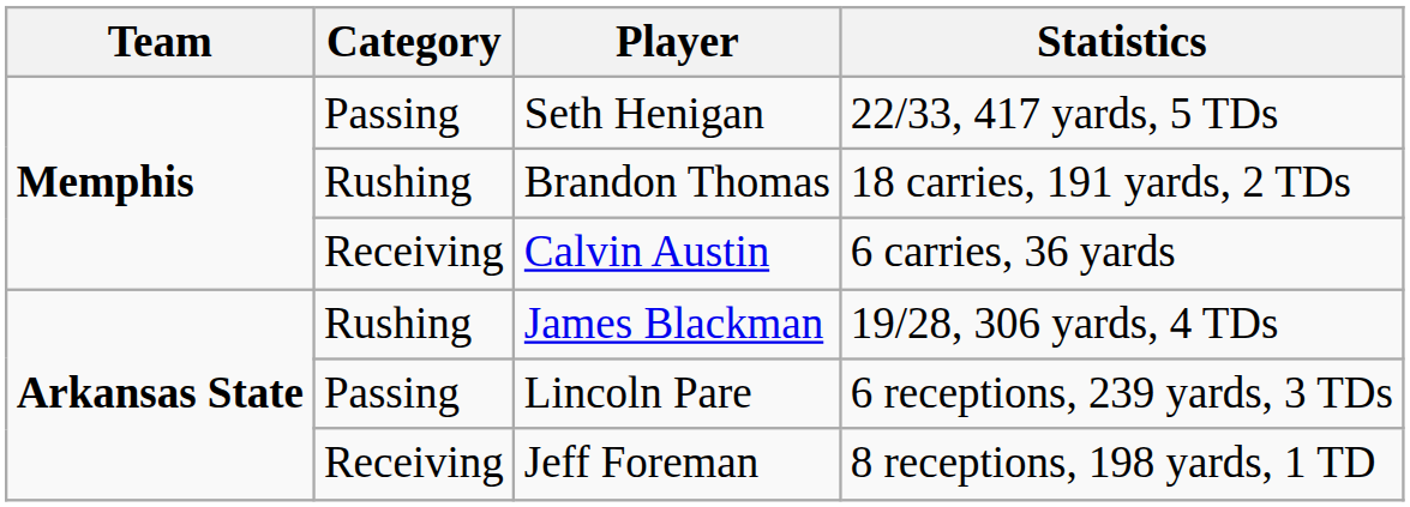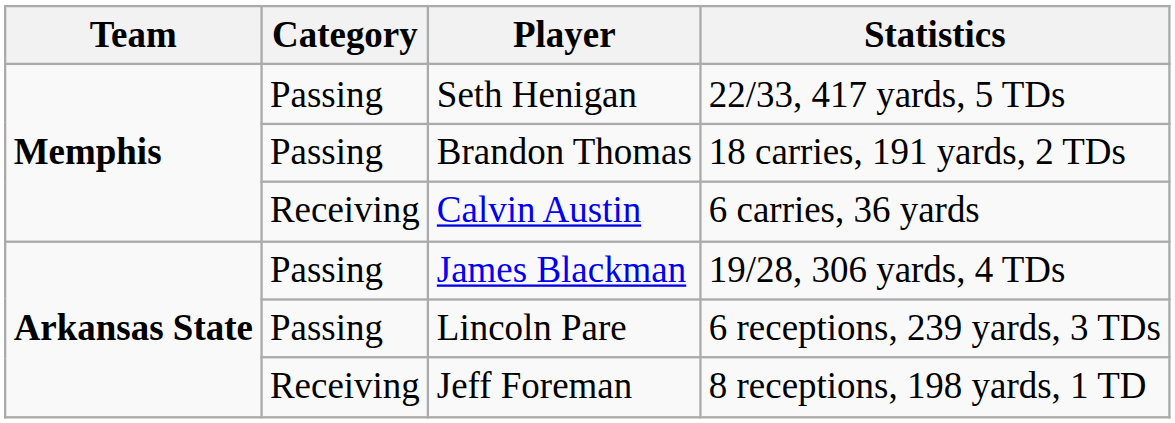Brandon Thomas | Category: Rushing -> Passing
James Blackman | Category: Rushing -> Passing
